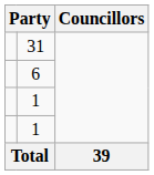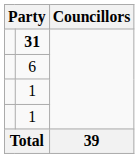31 | column 2: normal -> bold
